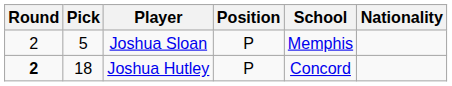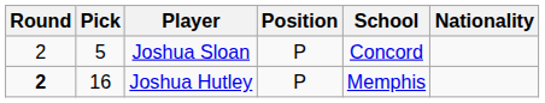Joshua Sloan | School: Memphis -> Concord
Joshua Hutley | Pick: 18 -> 16
Joshua Hutley | School: Concord -> Memphis
